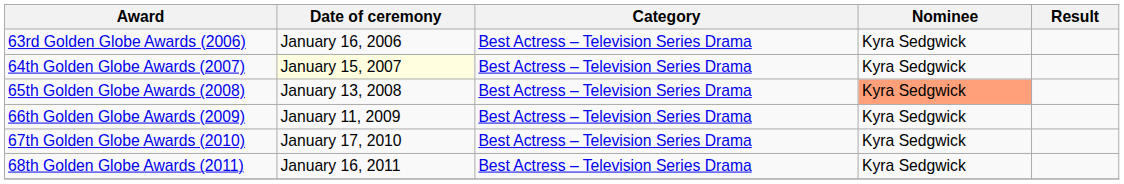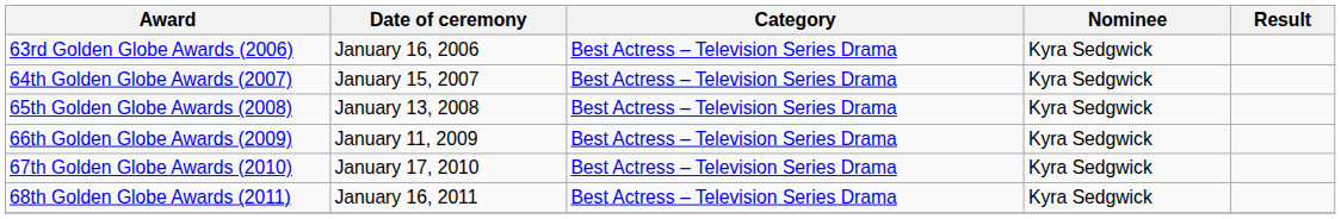64th Golden Globe Awards (2007) | Date of ceremony: lightyellow background -> no background
65th Golden Globe Awards (2008) | Nominee: lightsalmon background -> no background
